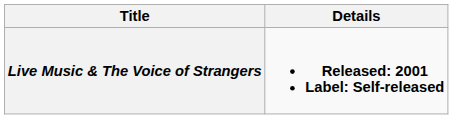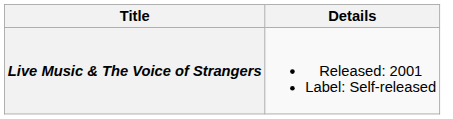Live Music & The Voice of Strangers | Details: bold -> normal
